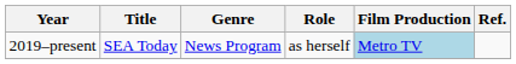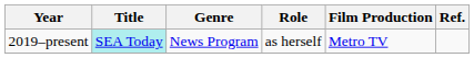2019–present | Title: no background -> paleturquoise background
2019–present | Film Production: lightblue background -> no background
